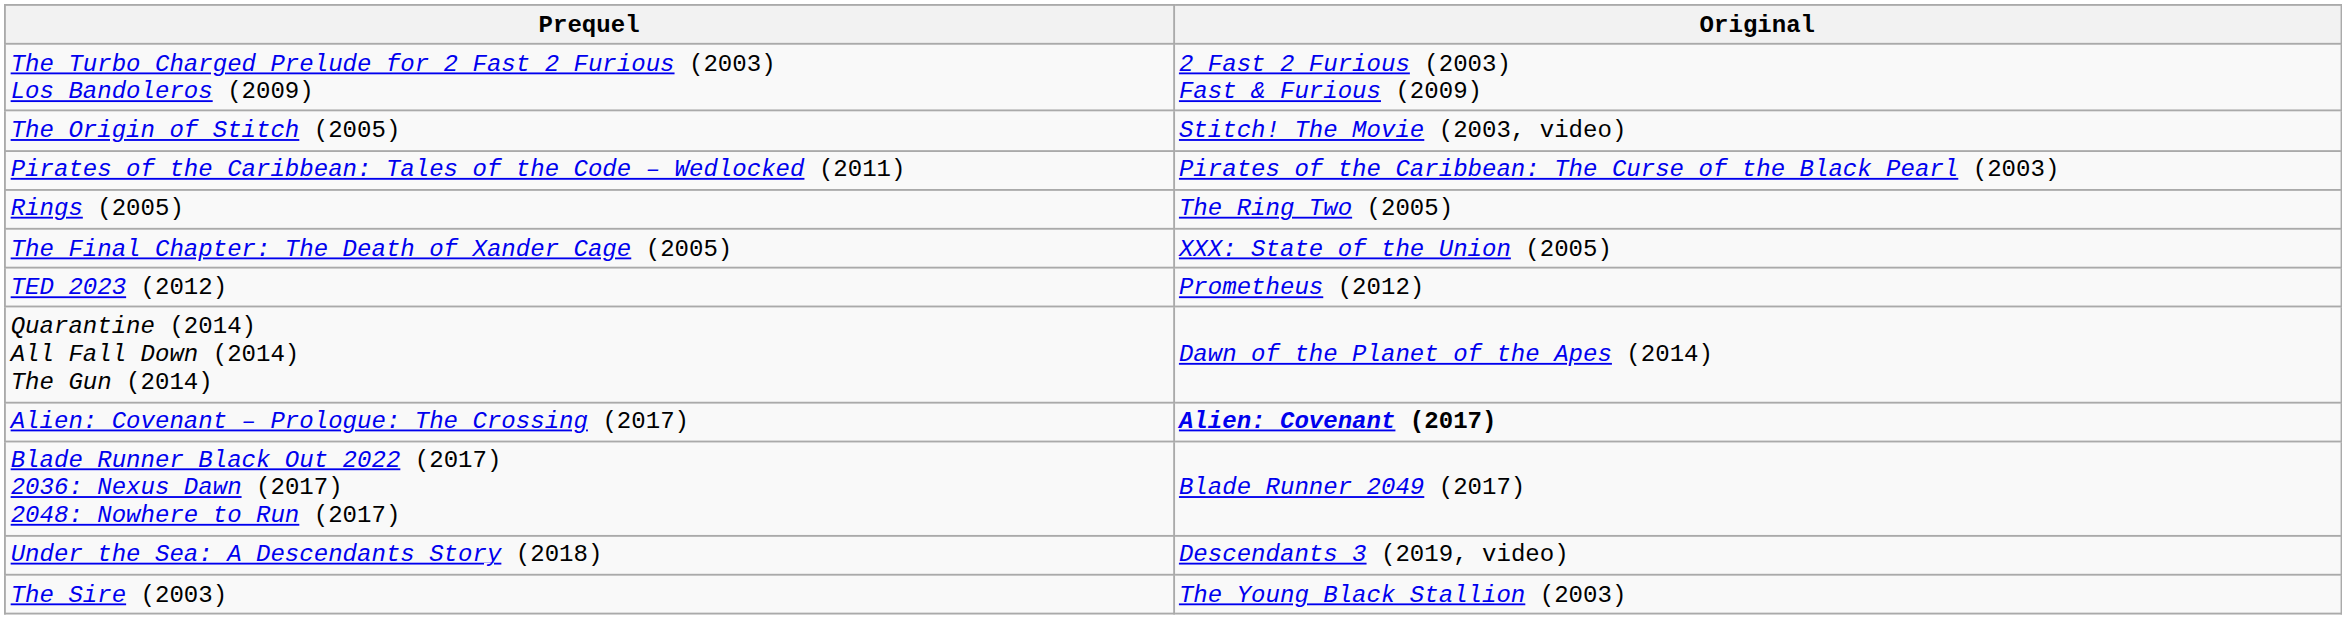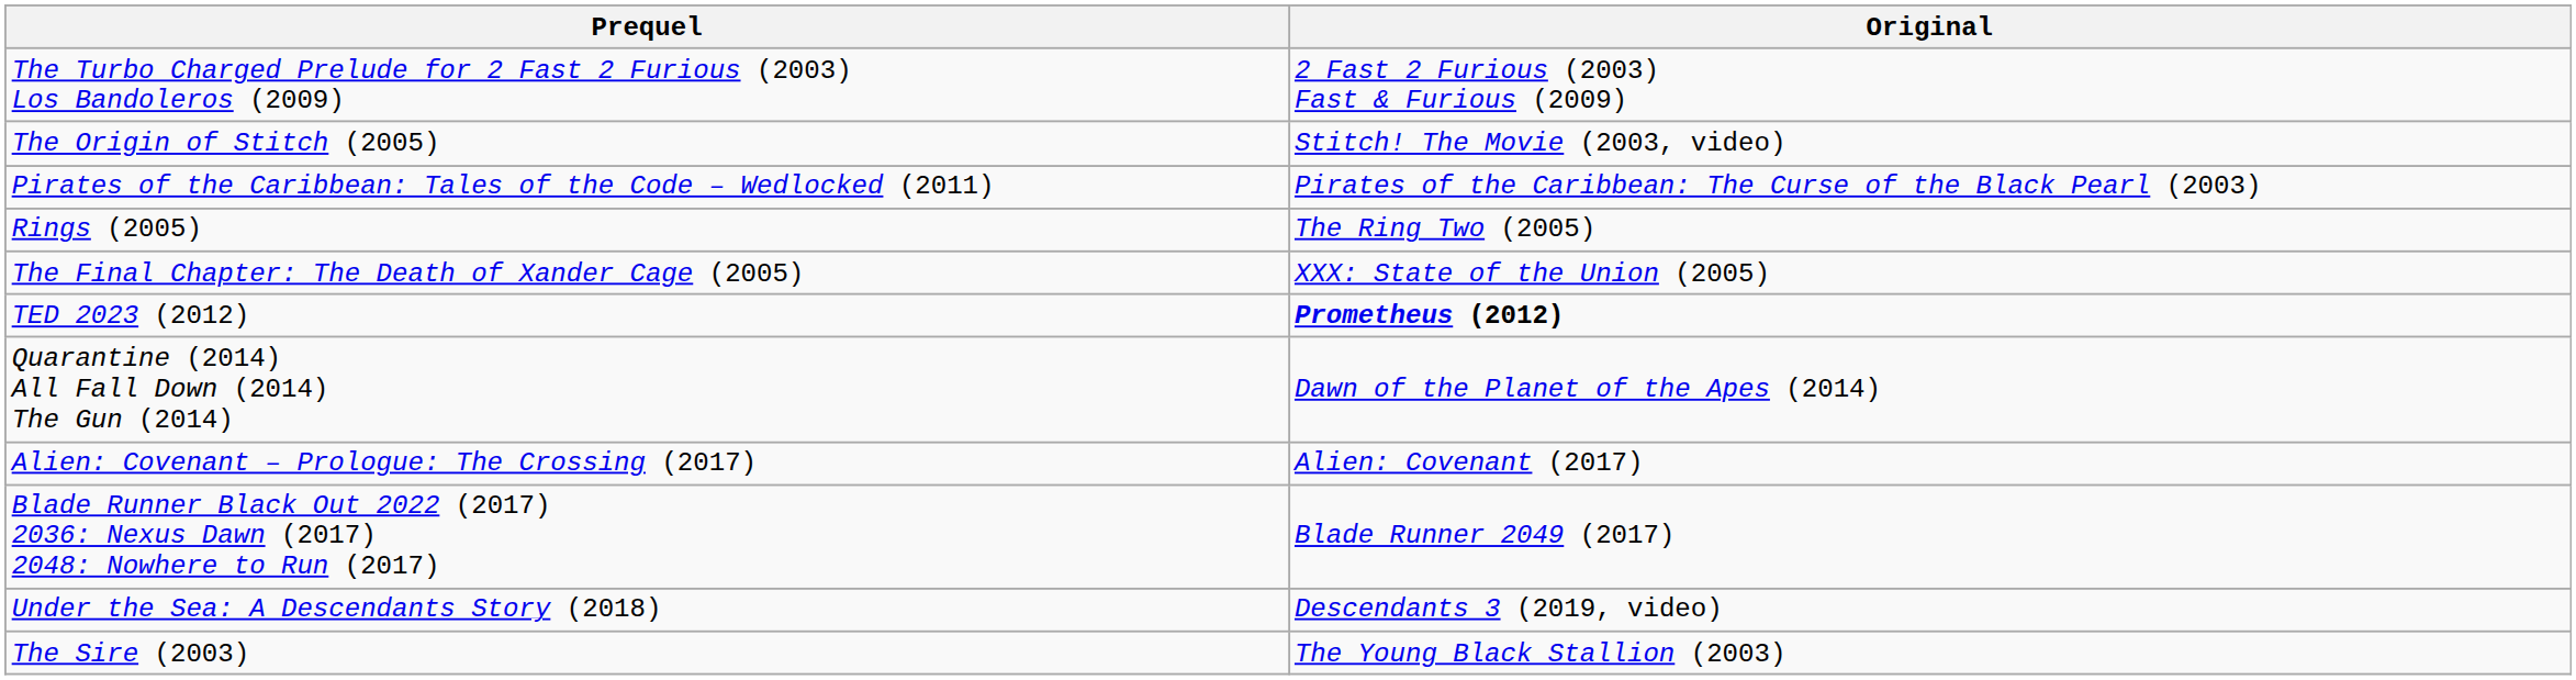TED 2023 (2012) | Original: normal -> bold
Alien: Covenant – Prologue: The Crossing (2017) | Original: bold -> normal
